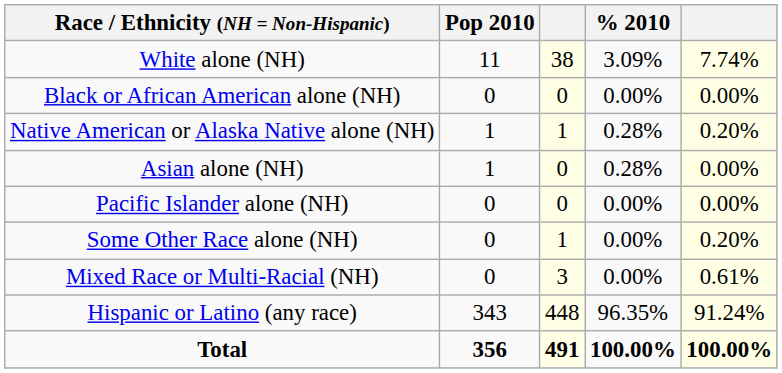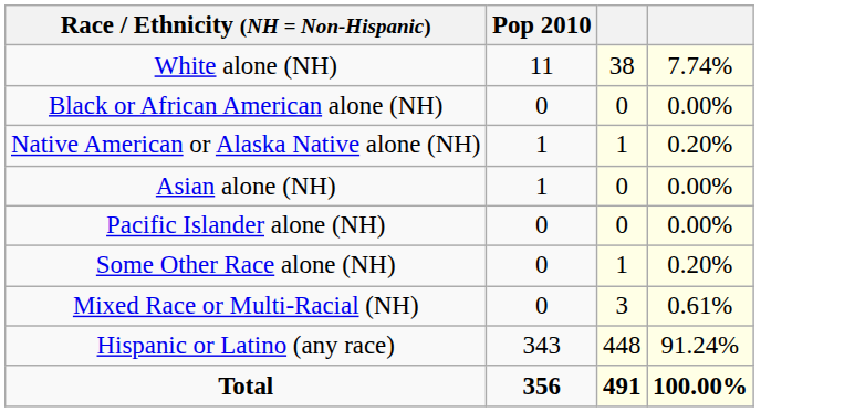- column: % 2010 | 3.09% | 0.00% | 0.28% | 0.28% | 0.00% | 0.00% | 0.00% | 96.35% | 100.00%
